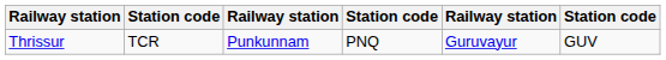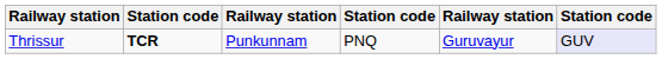Thrissur | column 2: normal -> bold
Thrissur | column 6: no background -> lavender background
